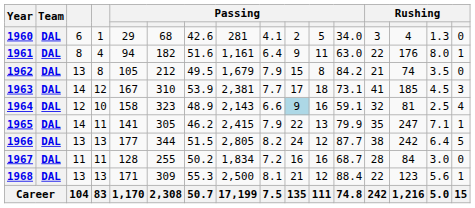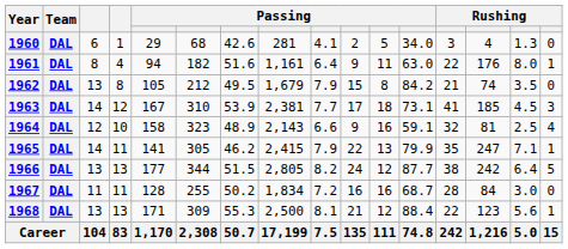1964 | column 10: lightblue background -> no background
